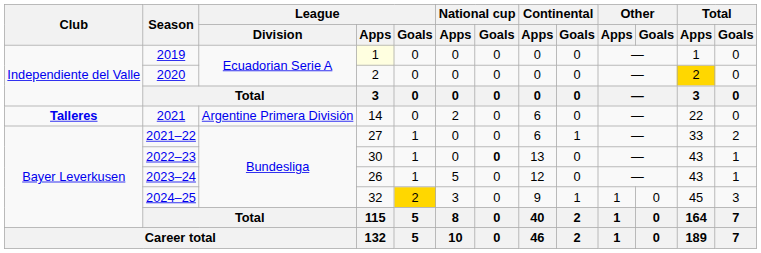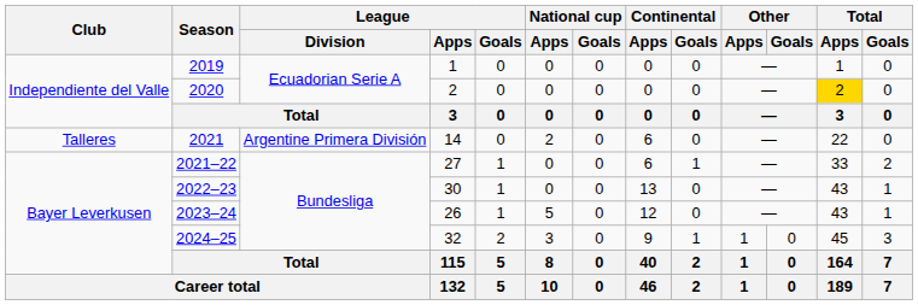2019 | League / Apps: lightyellow background -> no background
2021 | Club: bold -> normal
2022–23 | National cup / Goals: bold -> normal
2024–25 | League / Goals: gold background -> no background
